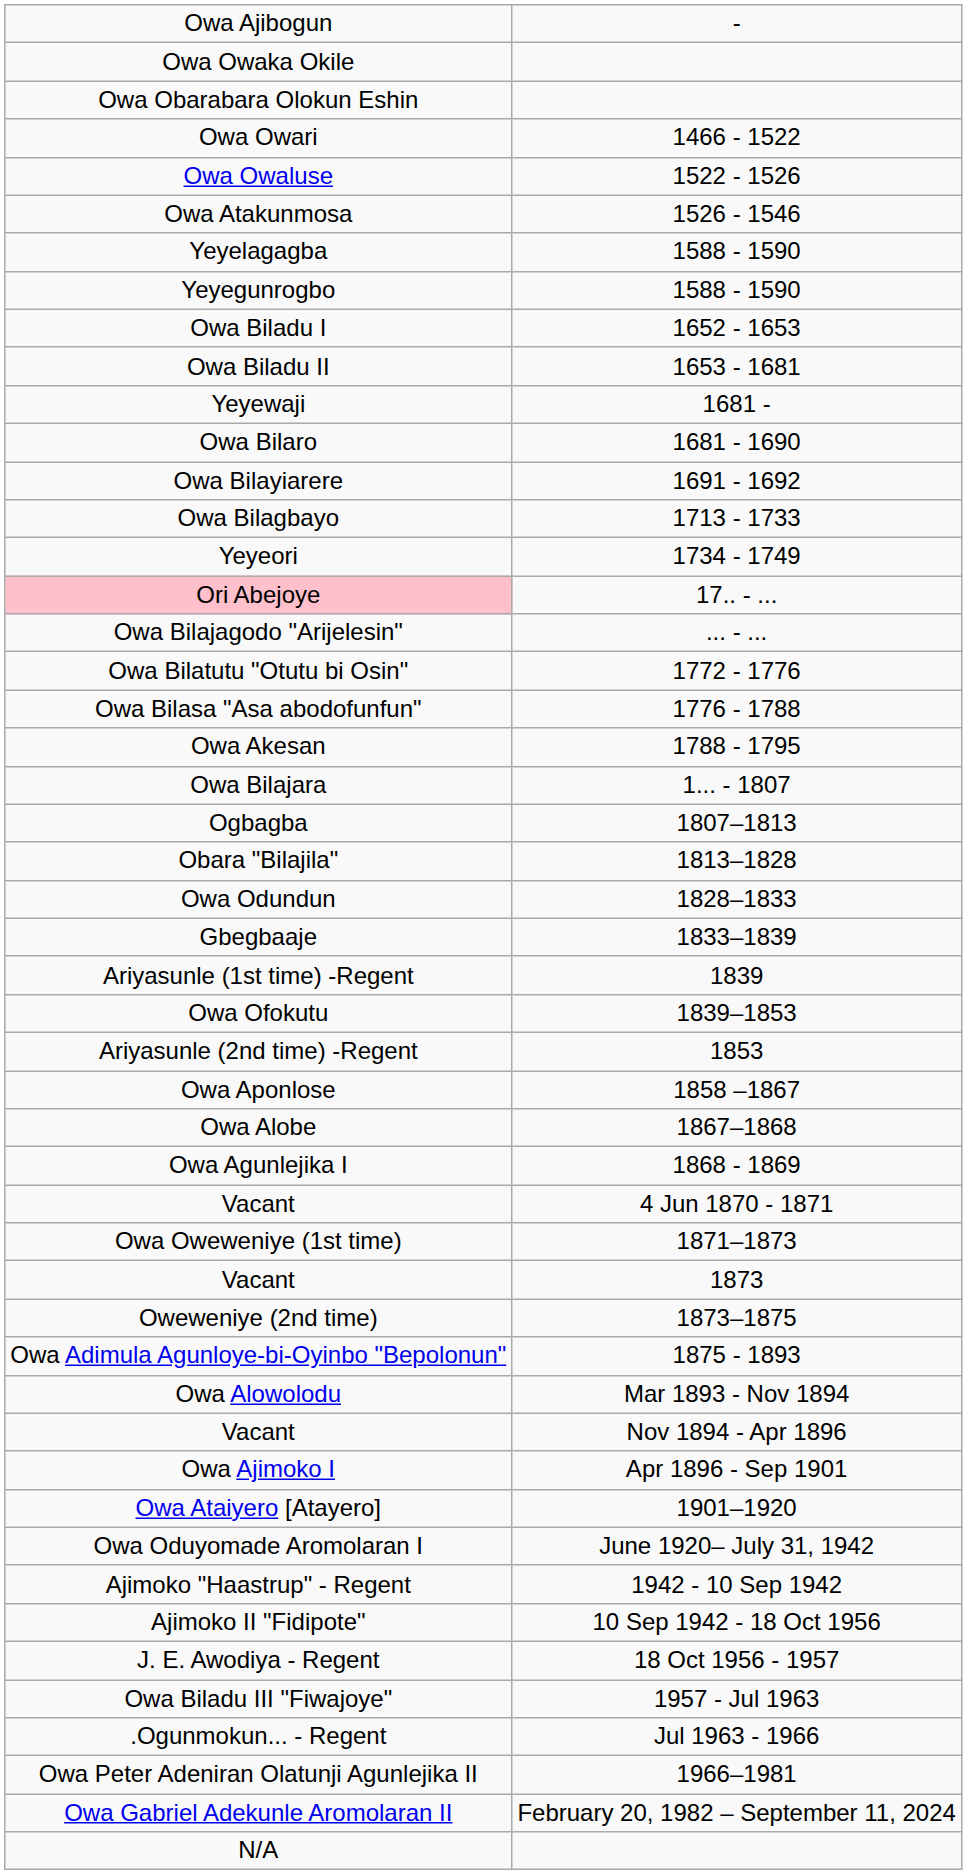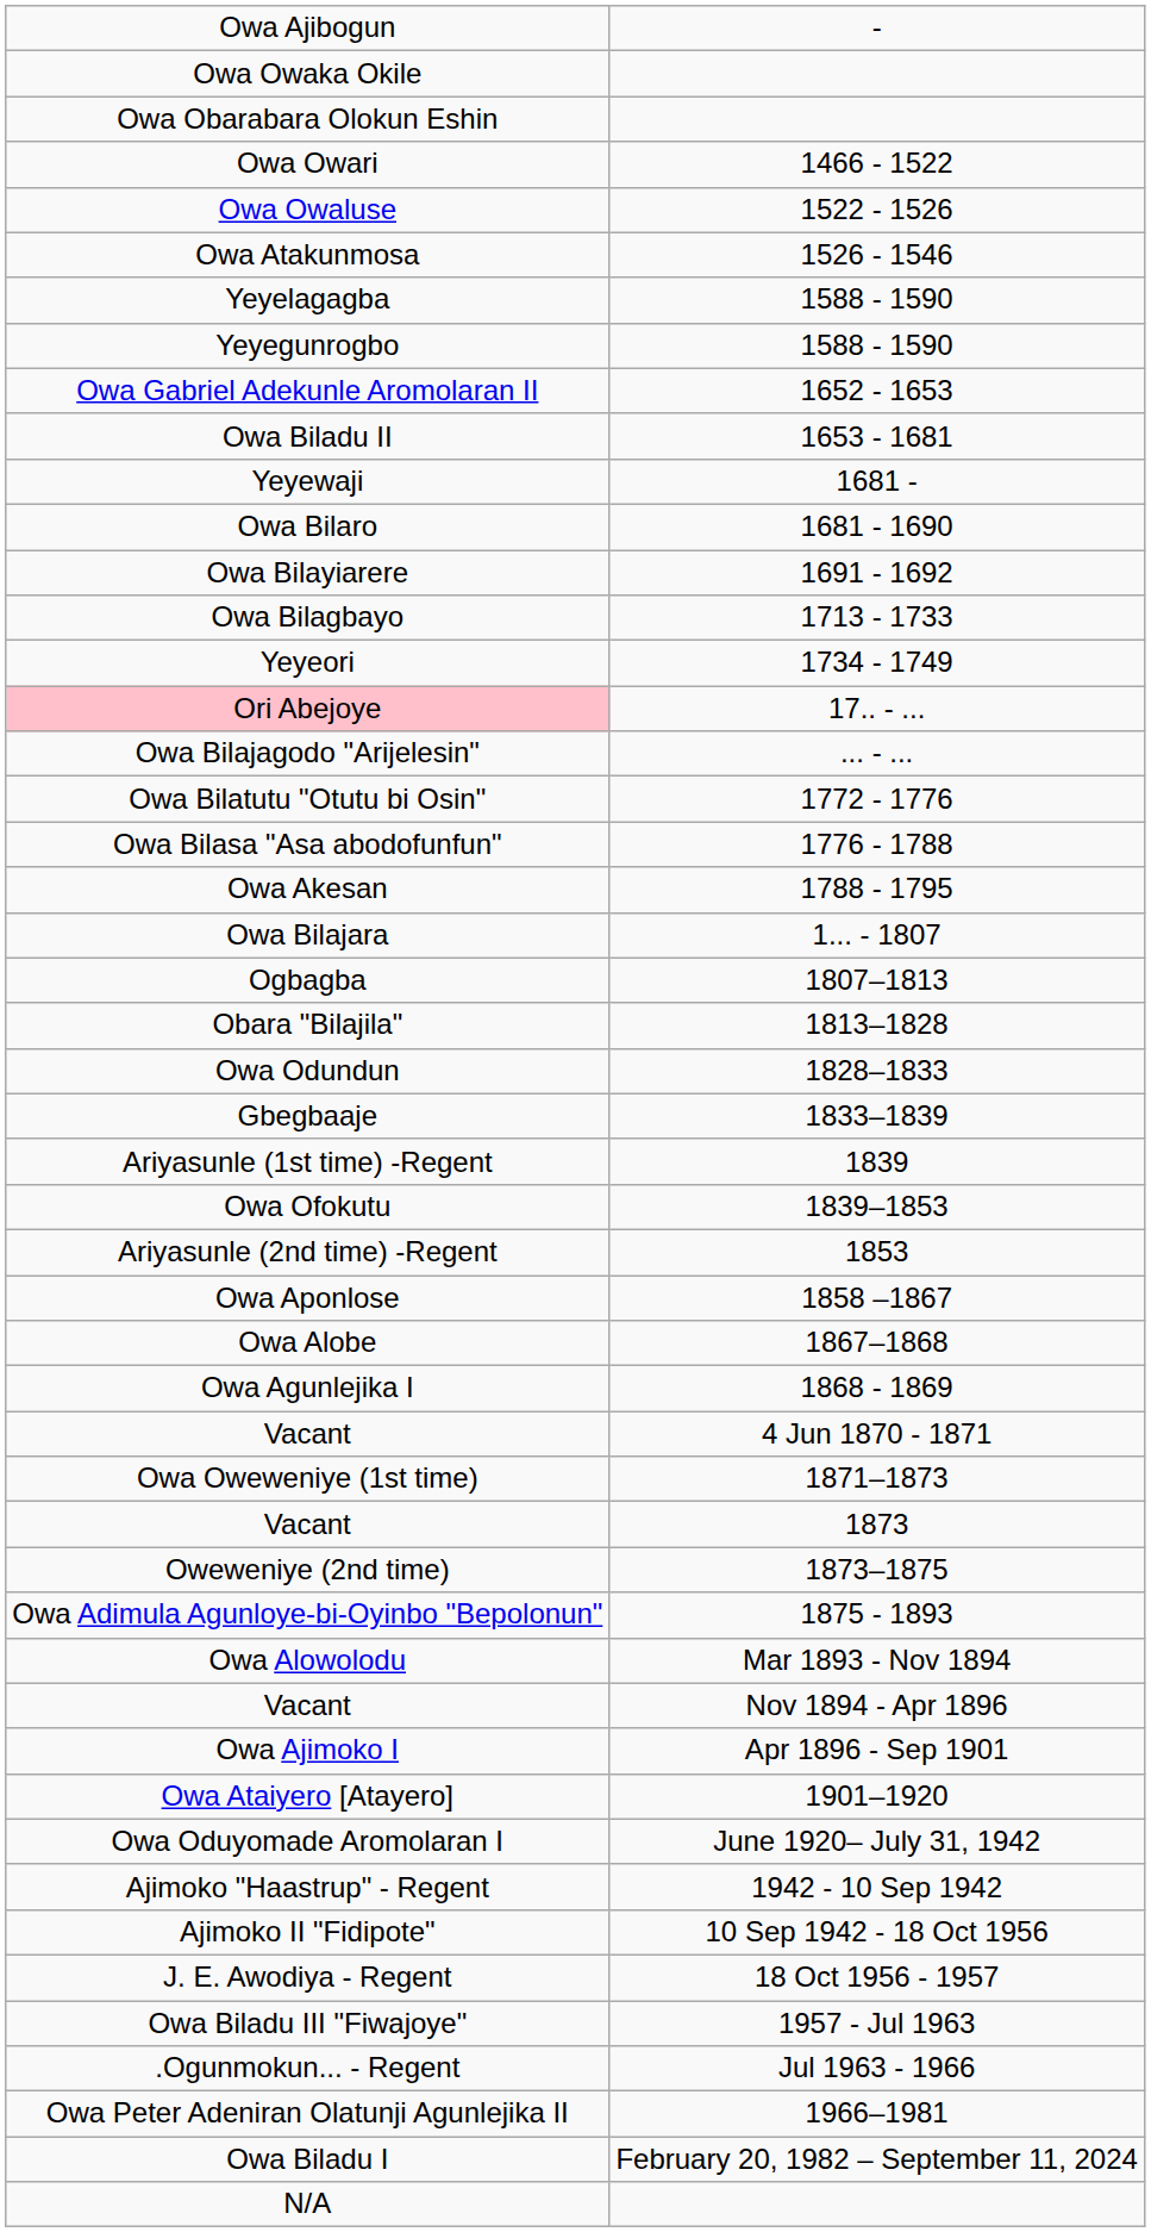row 9 | column 1: Owa Biladu I -> Owa Gabriel Adekunle Aromolaran II
row 48 | column 1: Owa Gabriel Adekunle Aromolaran II -> Owa Biladu I
